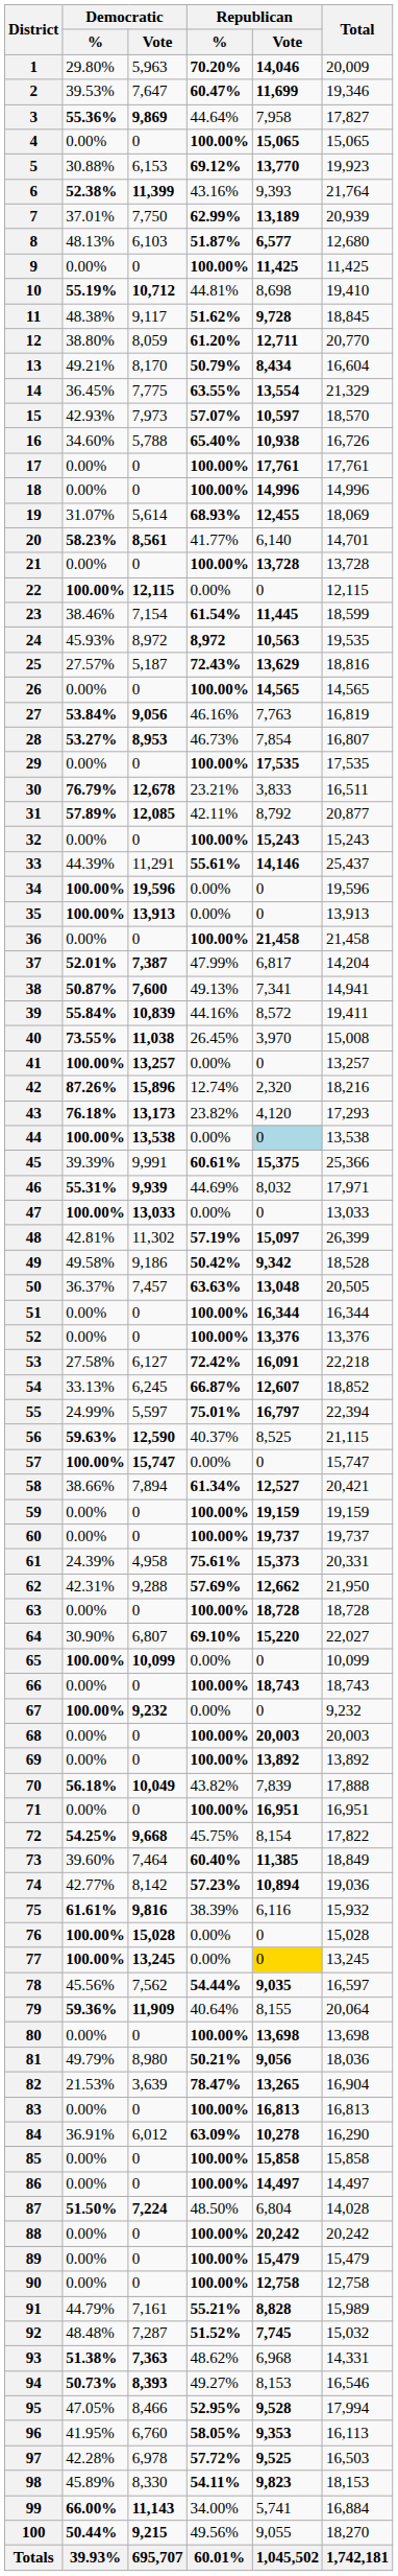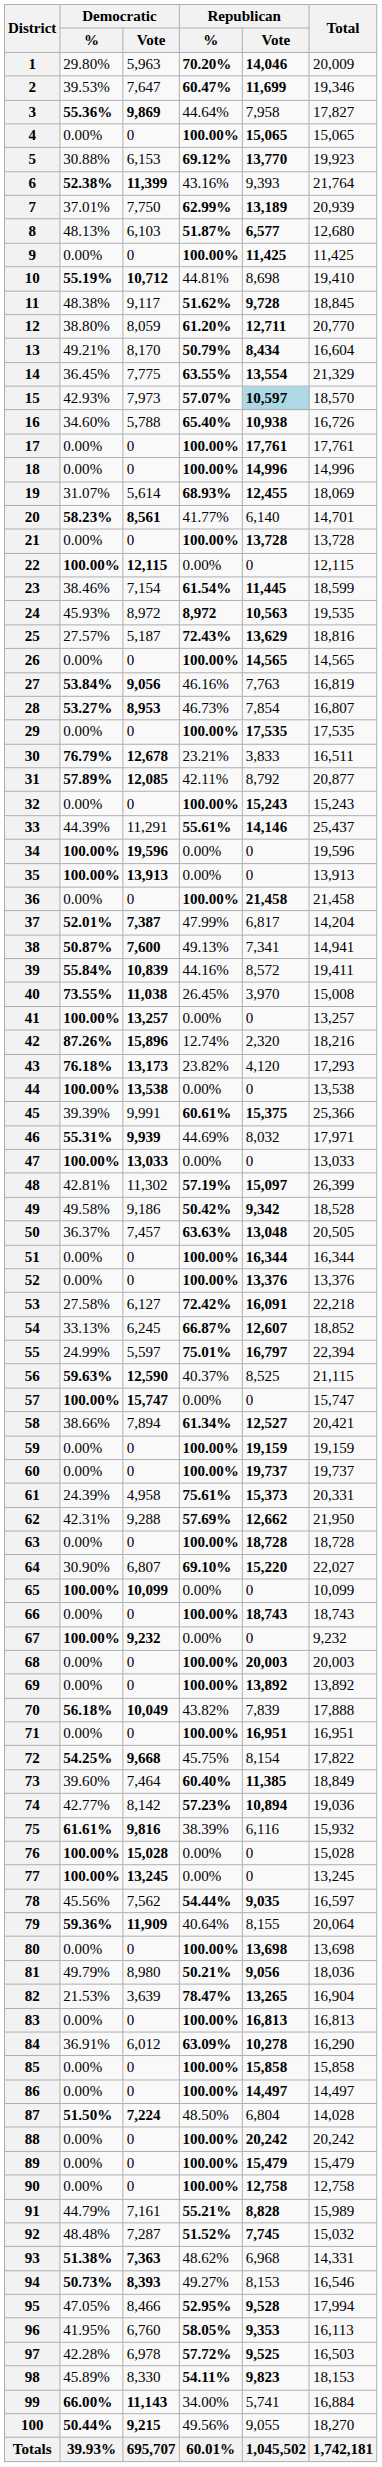15 | Republican / Vote: no background -> lightblue background
44 | Republican / Vote: lightblue background -> no background
77 | Republican / Vote: gold background -> no background
